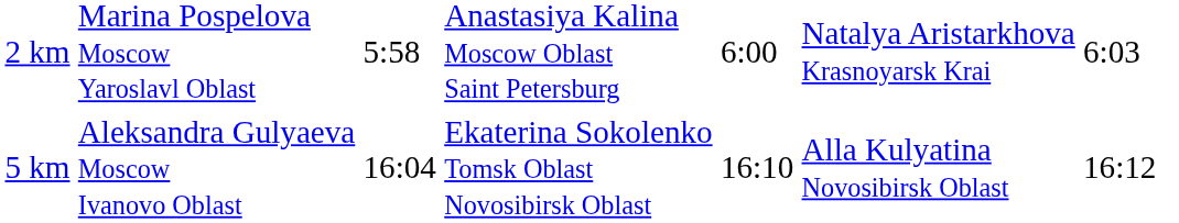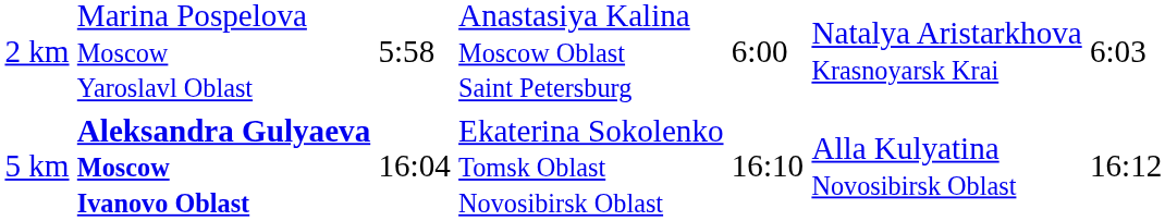5 km | column 2: normal -> bold
